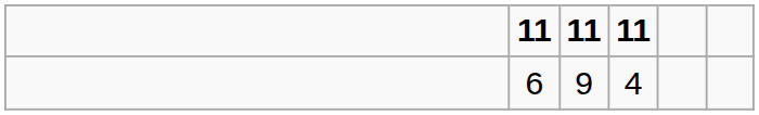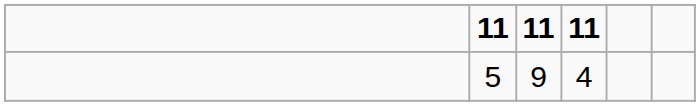row 2 | column 2: 6 -> 5
